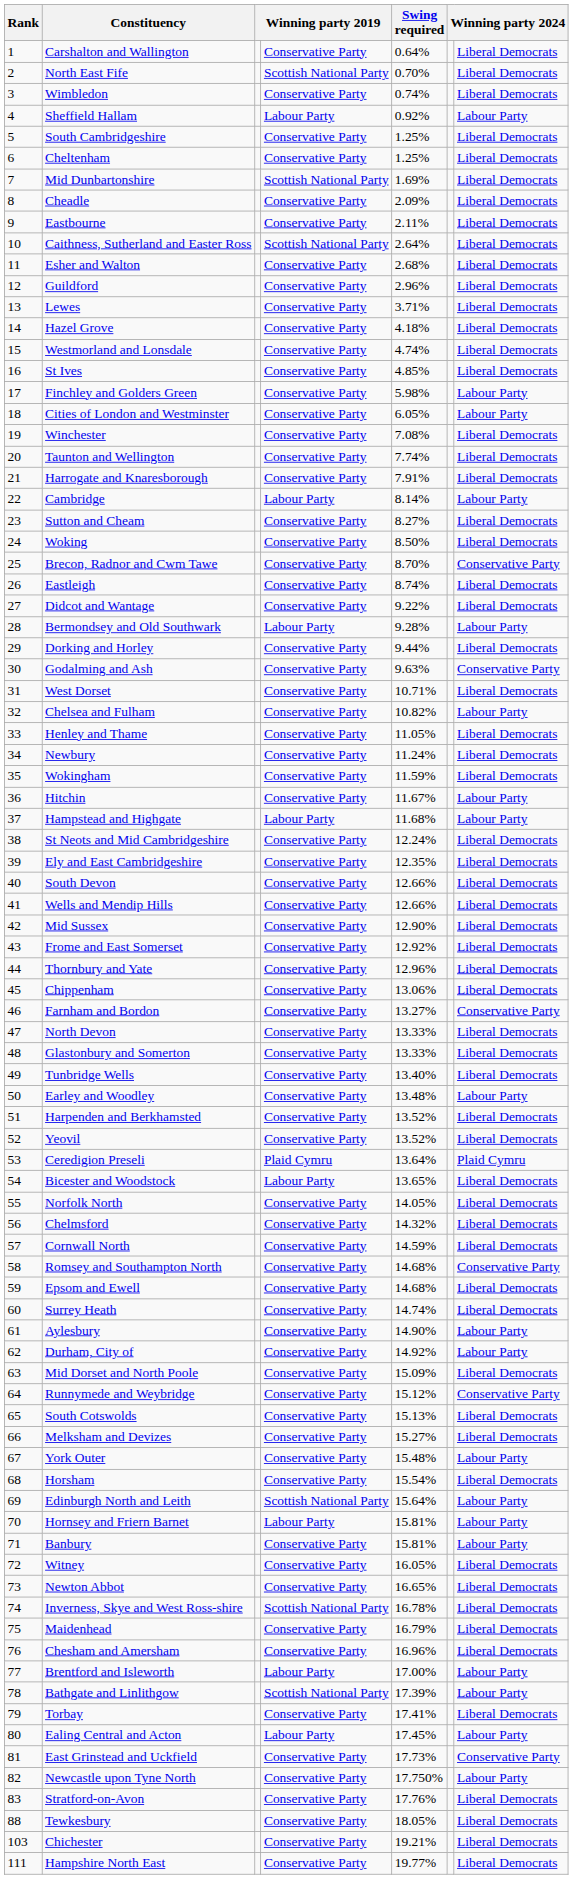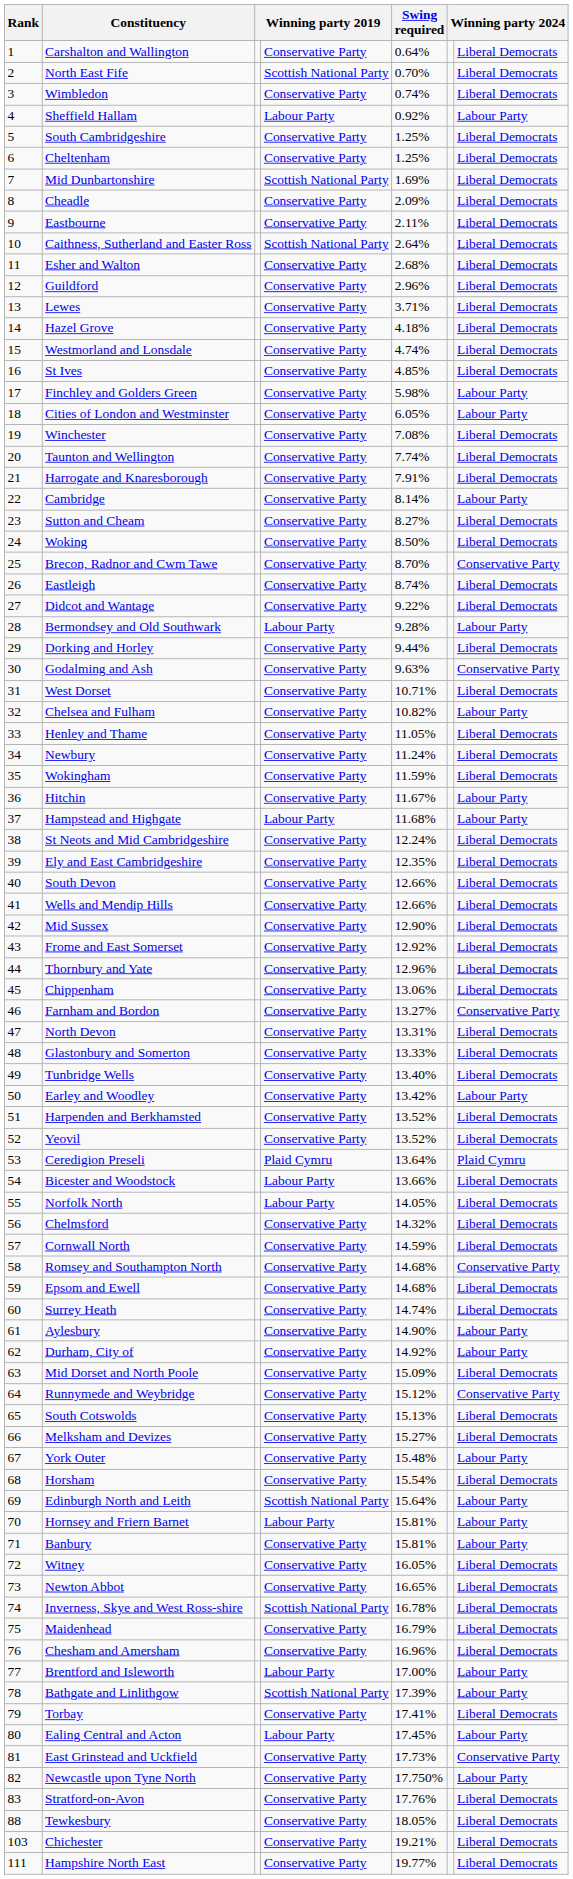Cambridge | column 4: Labour Party -> Conservative Party
North Devon | Swing required: 13.33% -> 13.31%
Earley and Woodley | Swing required: 13.48% -> 13.42%
Bicester and Woodstock | Swing required: 13.65% -> 13.66%
Norfolk North | column 4: Conservative Party -> Labour Party
